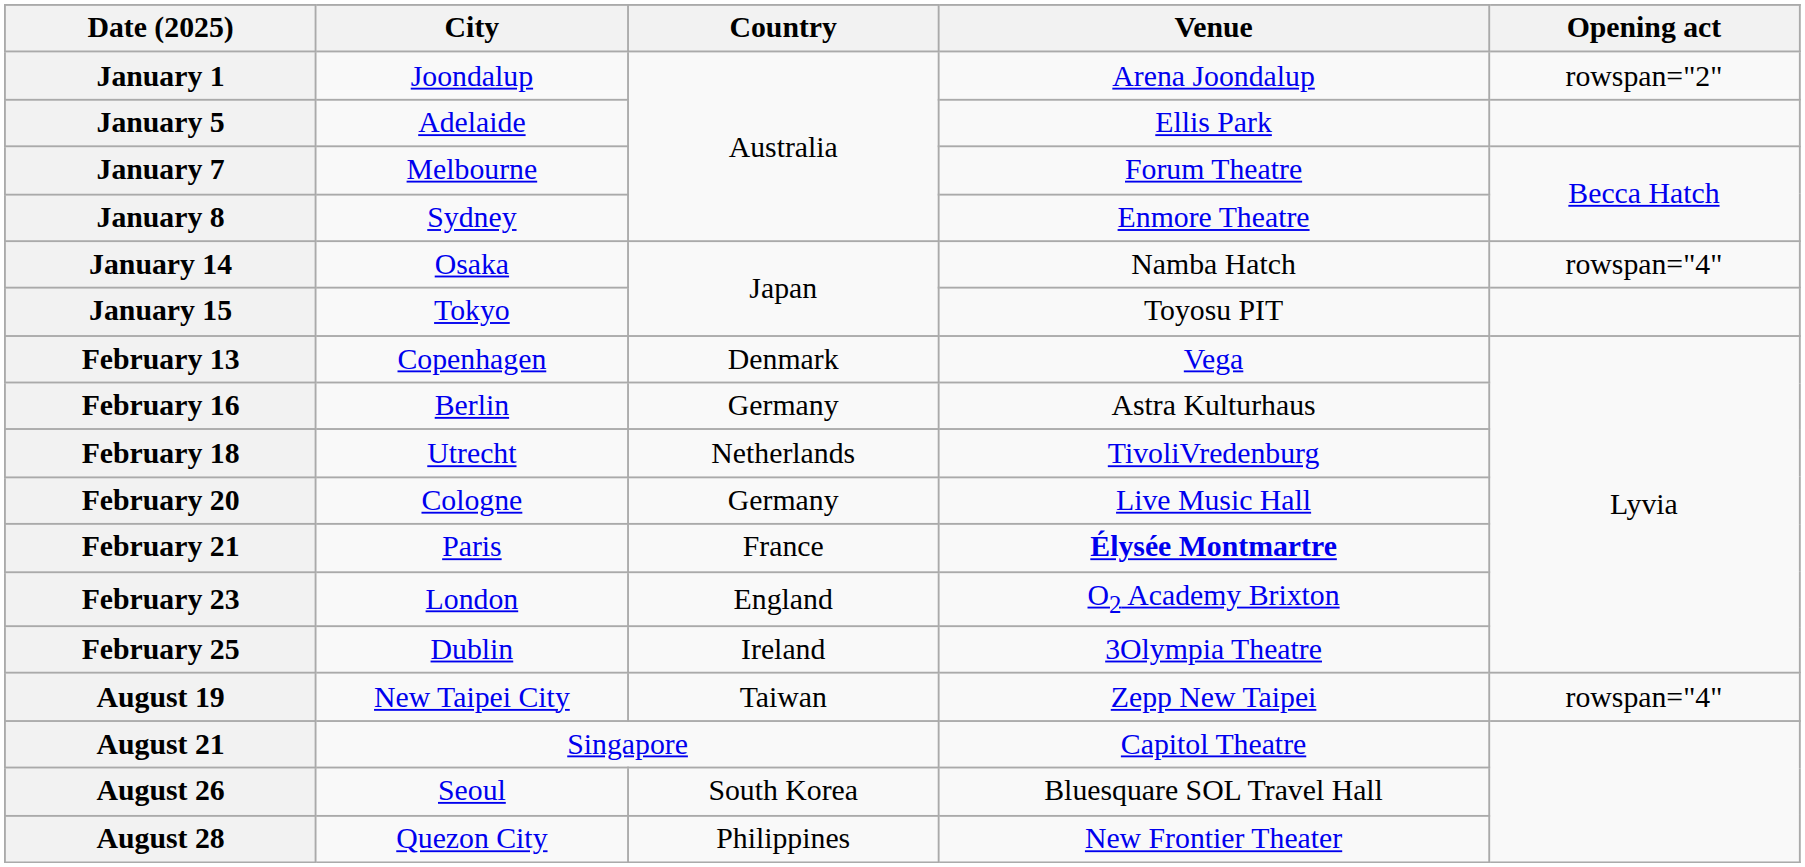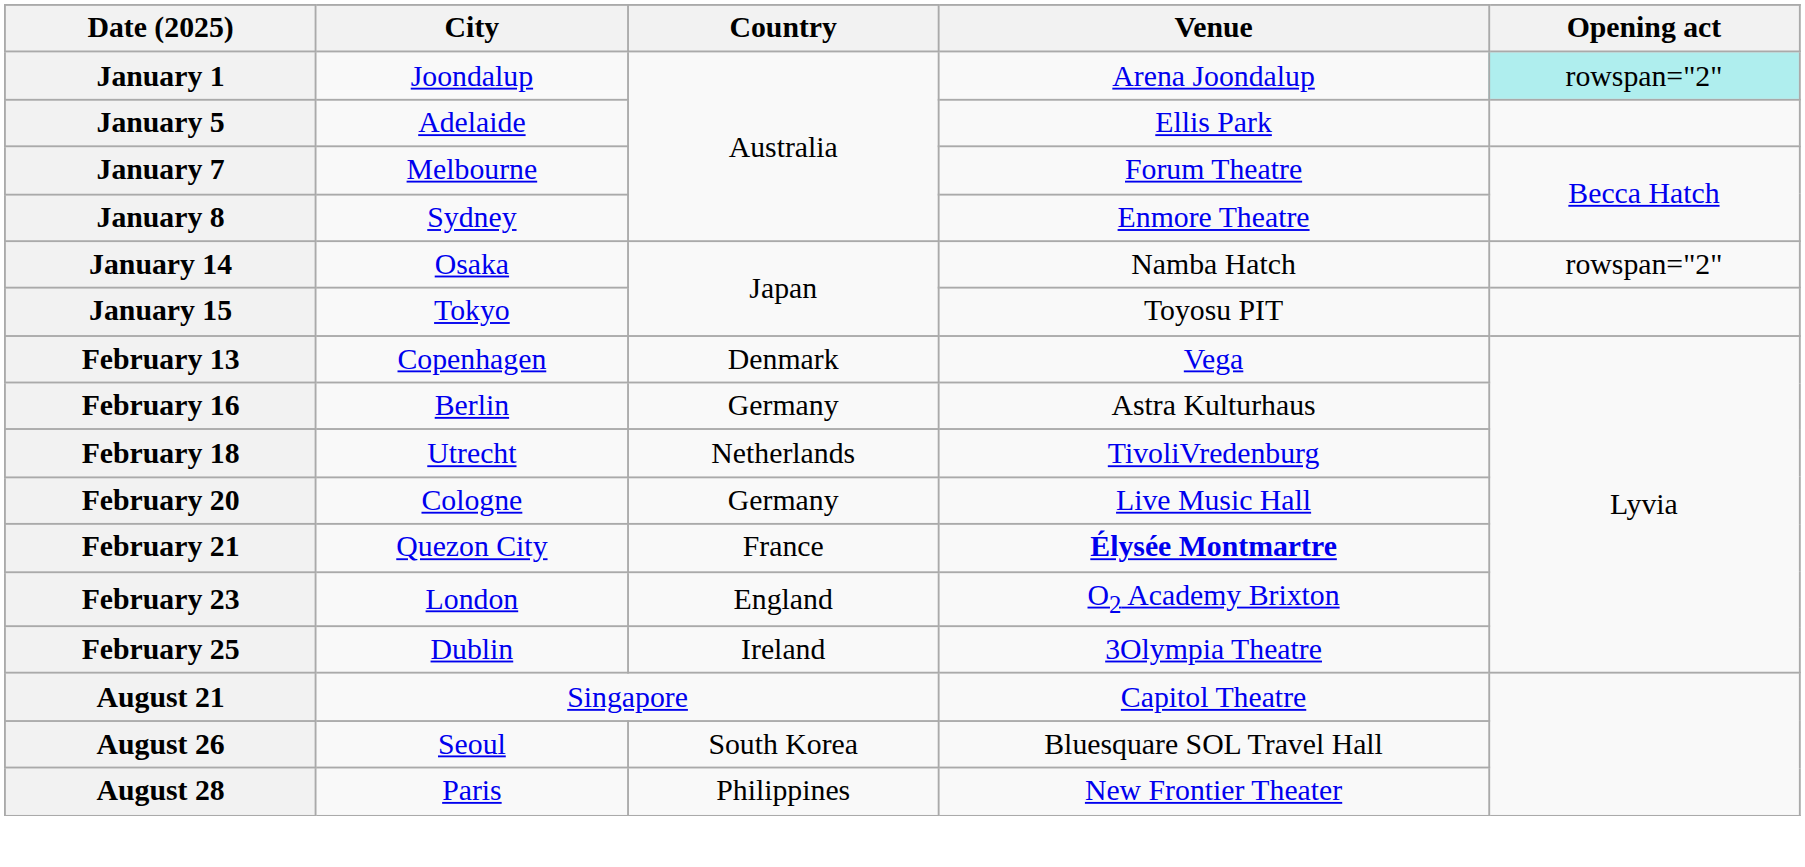January 1 | Opening act: no background -> paleturquoise background
January 14 | Opening act: rowspan="4" -> rowspan="2"
February 21 | City: Paris -> Quezon City
- row: August 19 | New Taipei City | Taiwan | Zepp New Taipei | rowspan="4"
August 28 | City: Quezon City -> Paris
